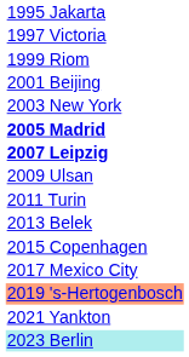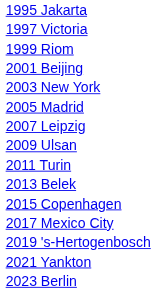2005 Madrid | column 1: bold -> normal
2007 Leipzig | column 1: bold -> normal
2019 's-Hertogenbosch | column 1: lightsalmon background -> no background
2023 Berlin | column 1: paleturquoise background -> no background
